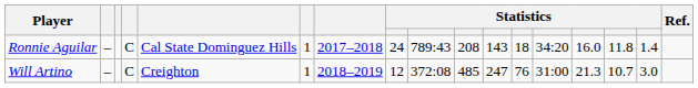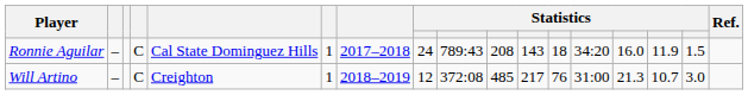Ronnie Aguilar | column 15: 11.8 -> 11.9
Ronnie Aguilar | column 16: 1.4 -> 1.5
Will Artino | column 11: 247 -> 217
